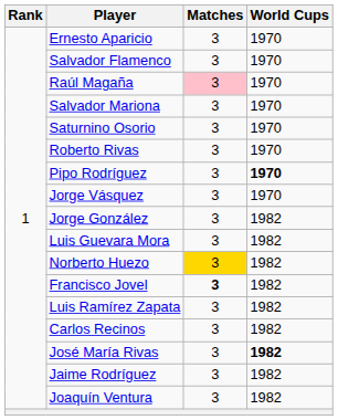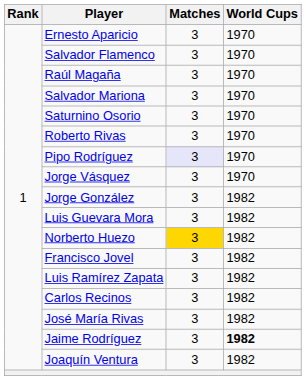Raúl Magaña | Matches: pink background -> no background
Pipo Rodríguez | Matches: no background -> lavender background
Pipo Rodríguez | World Cups: bold -> normal
Francisco Jovel | Matches: bold -> normal
José María Rivas | World Cups: bold -> normal
Jaime Rodríguez | World Cups: normal -> bold
